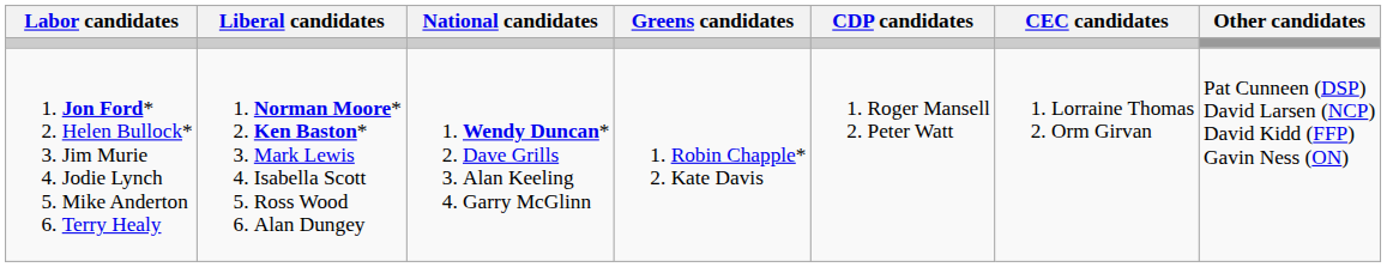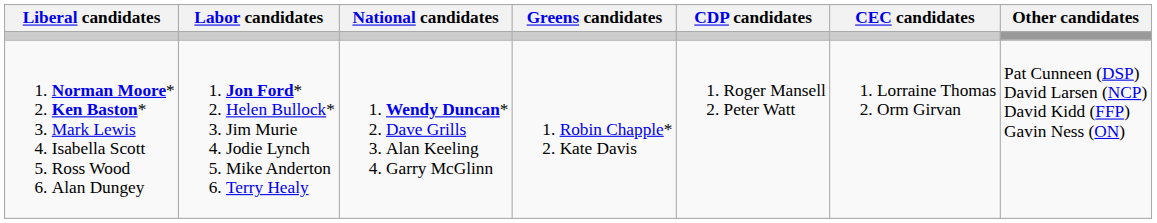columns swapped: Labor candidates <-> Liberal candidates
